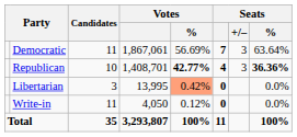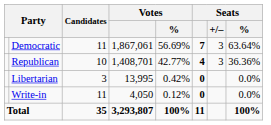Republican | Votes / %: bold -> normal
Republican | Seats / %: bold -> normal
Libertarian | Votes / %: lightsalmon background -> no background
